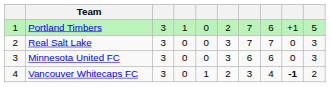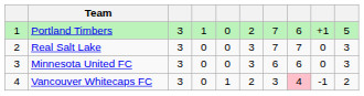Vancouver Whitecaps FC | column 8: no background -> pink background
Vancouver Whitecaps FC | column 9: bold -> normal
